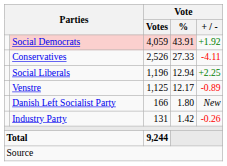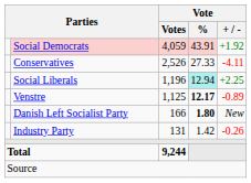Social Liberals | Vote / %: no background -> paleturquoise background
Venstre | Vote / %: normal -> bold
Danish Left Socialist Party | Vote / %: normal -> bold
